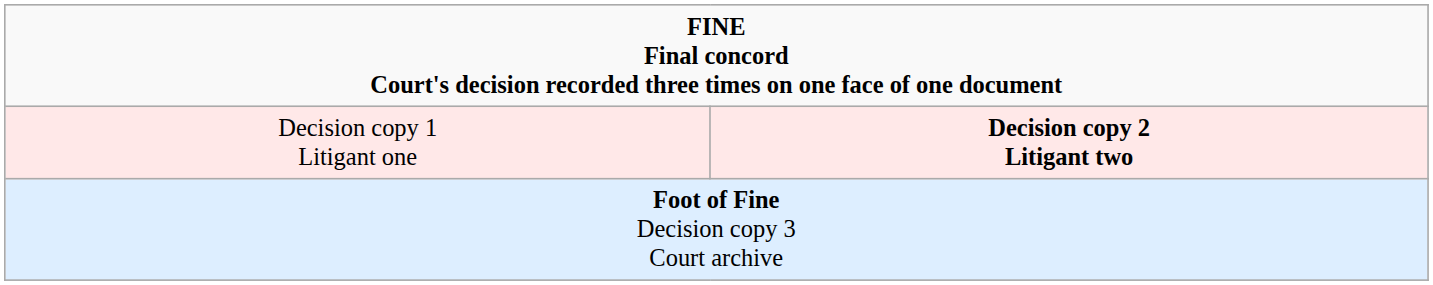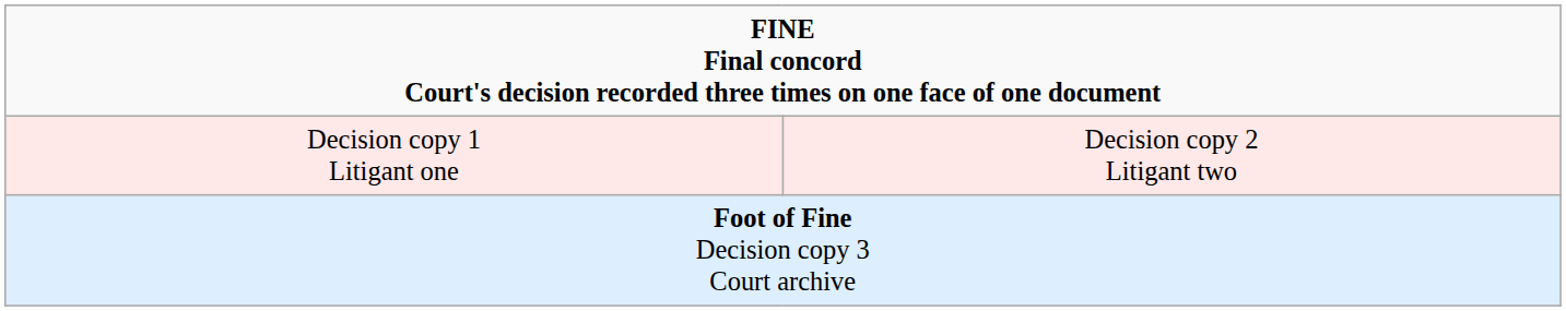Decision copy 1 Litigant one | column 2: bold -> normal
